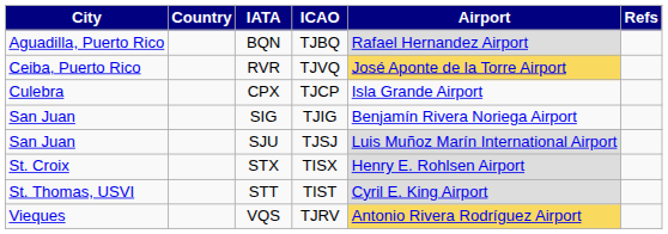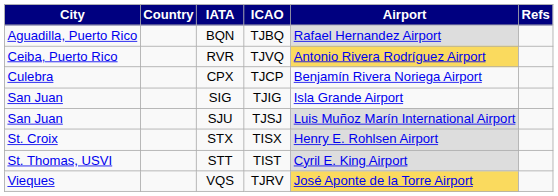RVR | Airport: José Aponte de la Torre Airport -> Antonio Rivera Rodríguez Airport
CPX | Airport: Isla Grande Airport -> Benjamín Rivera Noriega Airport
SIG | Airport: Benjamín Rivera Noriega Airport -> Isla Grande Airport
VQS | Airport: Antonio Rivera Rodríguez Airport -> José Aponte de la Torre Airport
